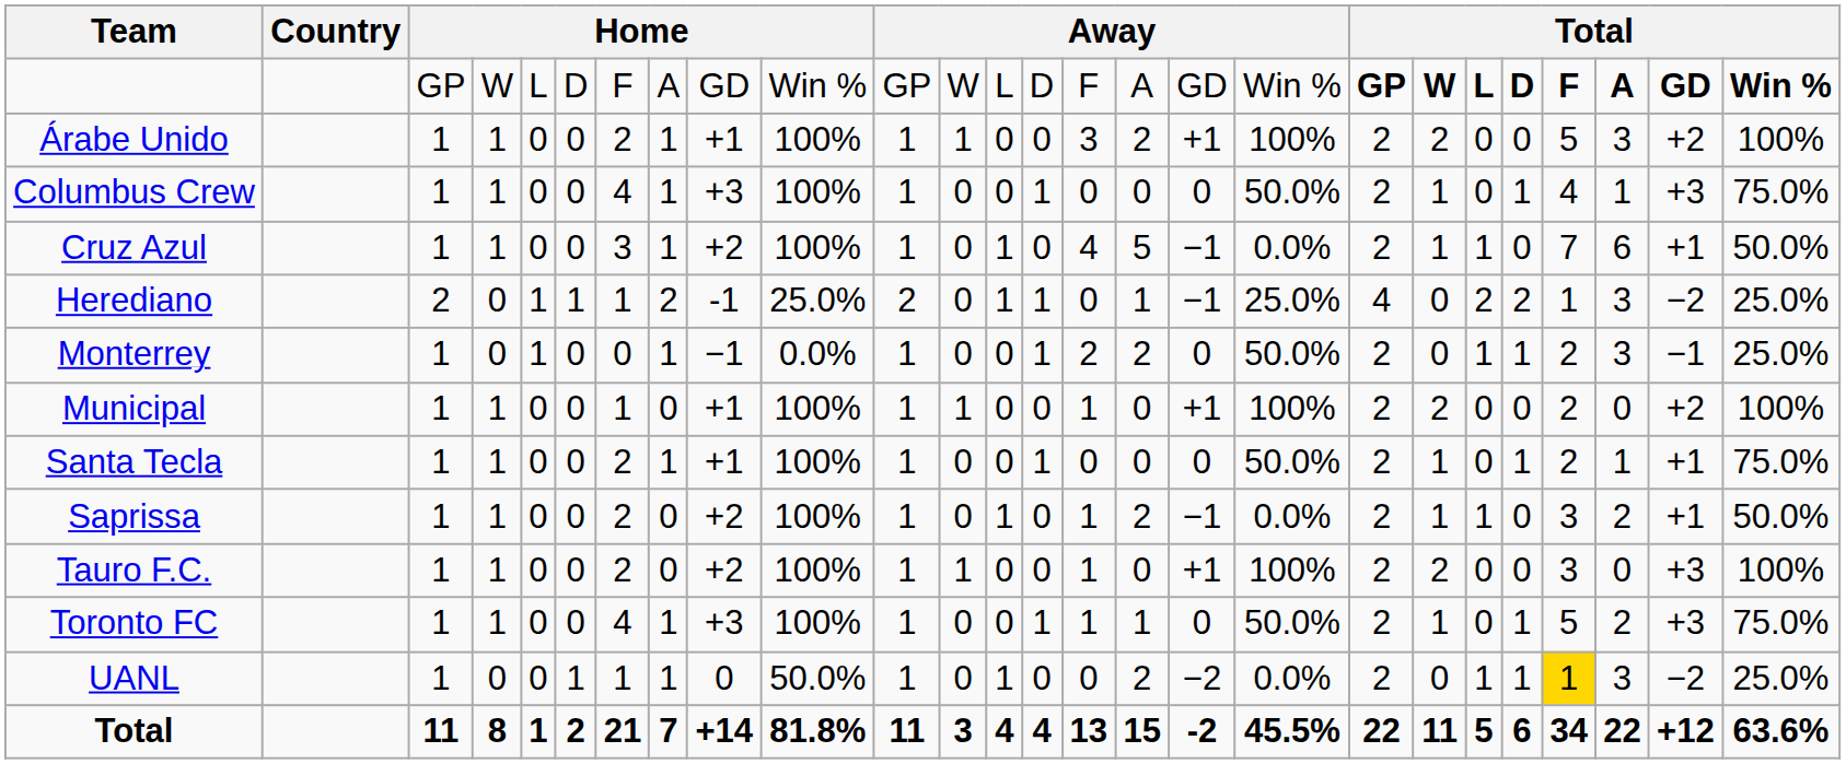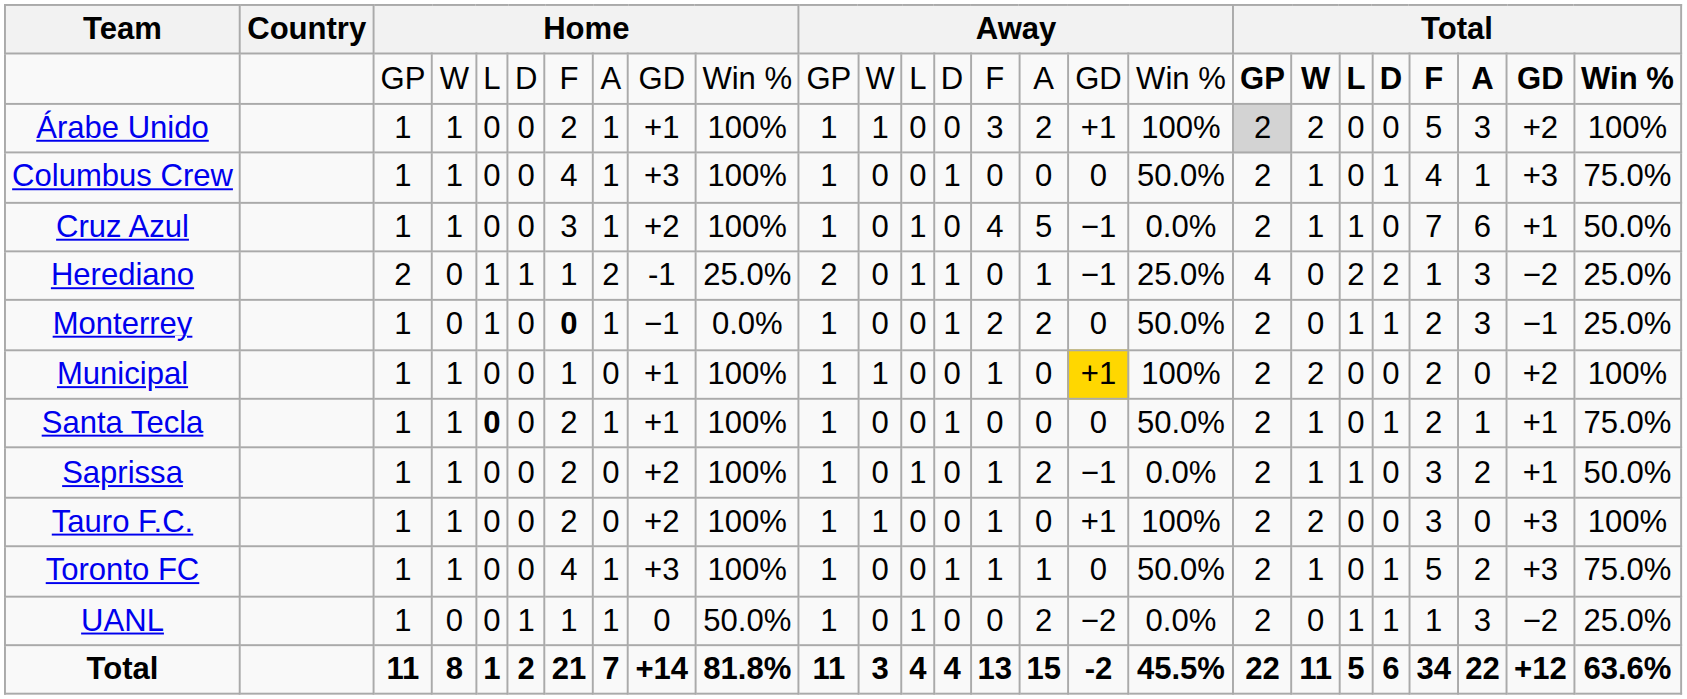Árabe Unido | column 19: no background -> lightgrey background
Monterrey | column 7: normal -> bold
Municipal | column 17: no background -> gold background
Santa Tecla | column 5: normal -> bold
UANL | column 23: gold background -> no background
